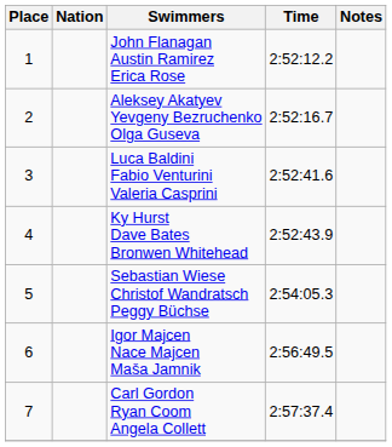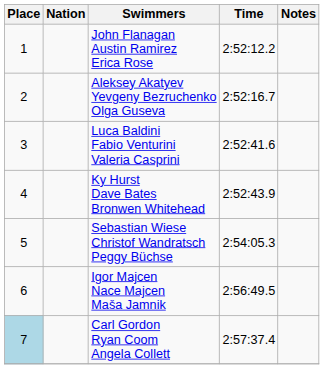Carl Gordon Ryan Coom Angela Collett | Place: no background -> lightblue background
